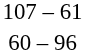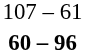60 – 96 | column 1: normal -> bold
